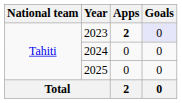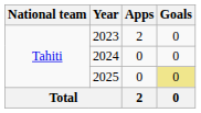2023 | Apps: bold -> normal
2023 | Goals: lavender background -> no background
2025 | Goals: no background -> khaki background
